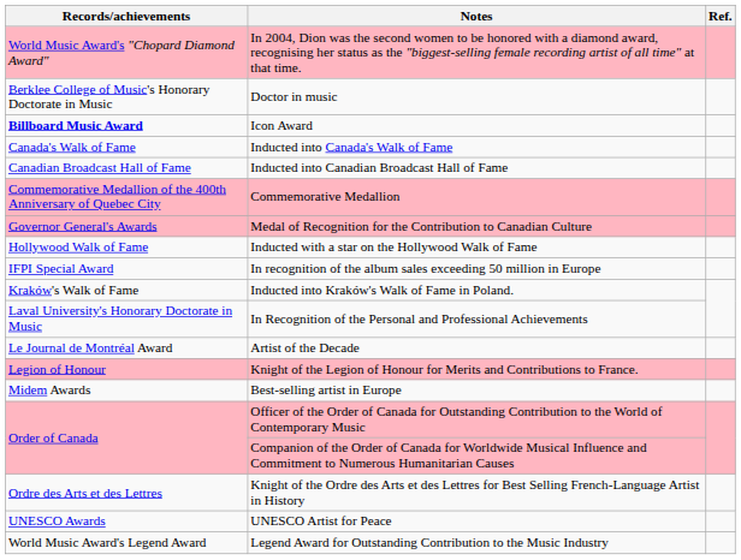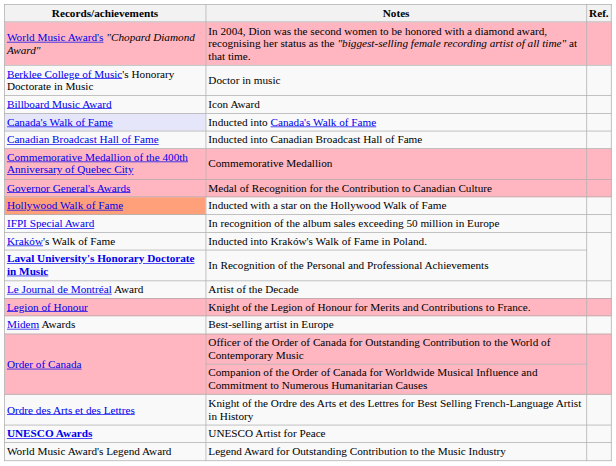Icon Award | Records/achievements: bold -> normal
Inducted into Canada's Walk of Fame | Records/achievements: no background -> lavender background
Inducted with a star on the Hollywood Walk of Fame | Records/achievements: no background -> lightsalmon background
In Recognition of the Personal and Professional Achievements | Records/achievements: normal -> bold
UNESCO Artist for Peace | Records/achievements: normal -> bold
